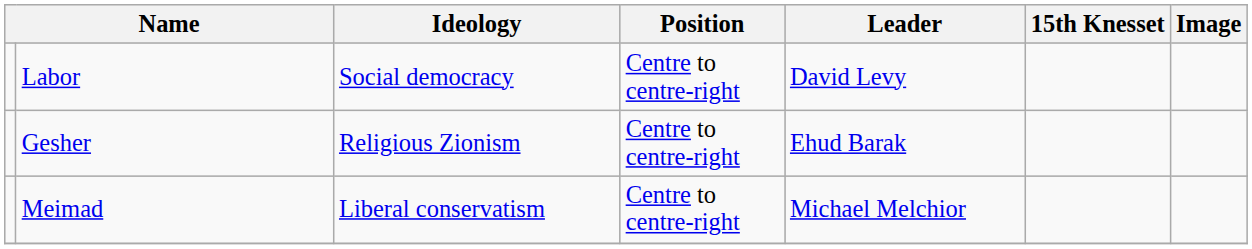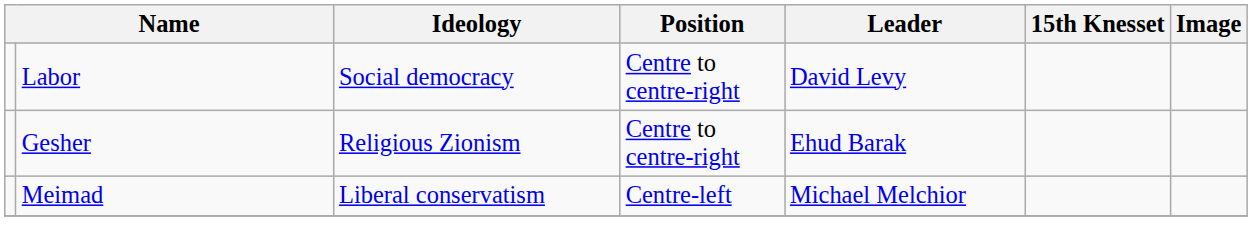Meimad | Position: Centre to centre-right -> Centre-left
